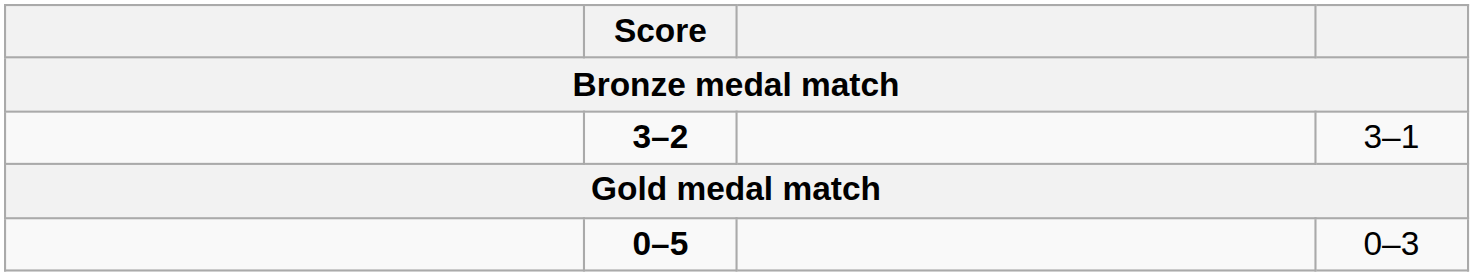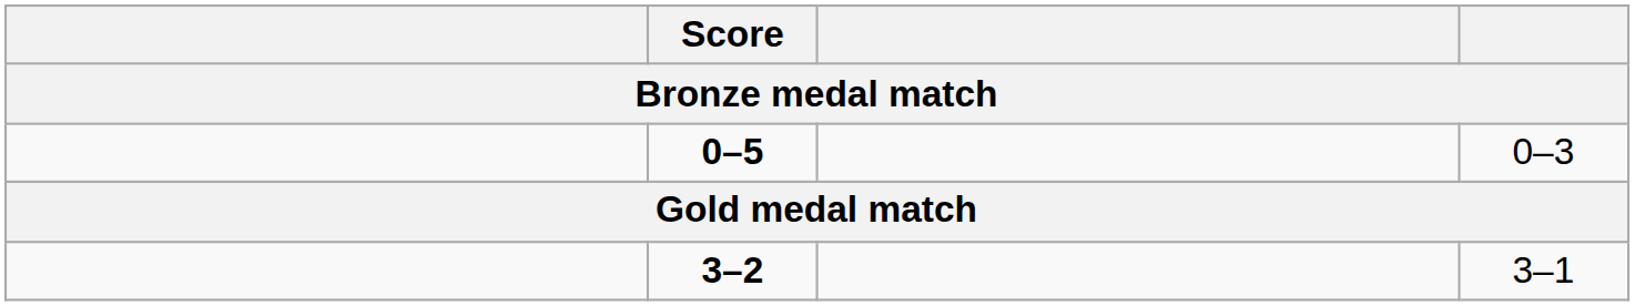rows swapped: 0–5 <-> 3–2
